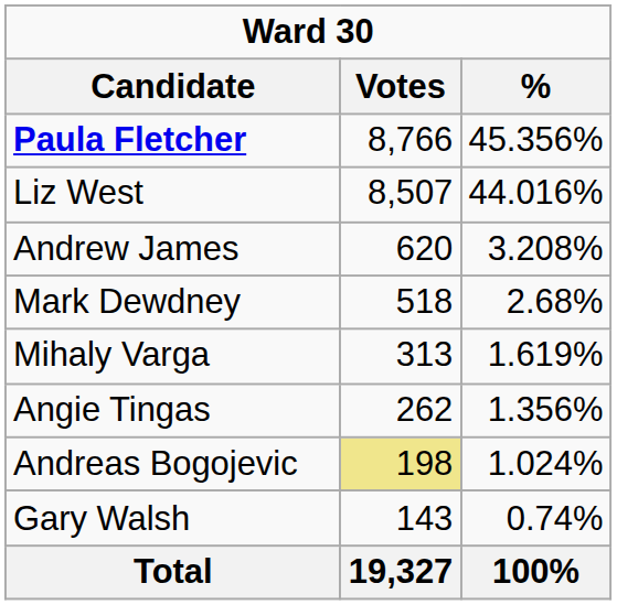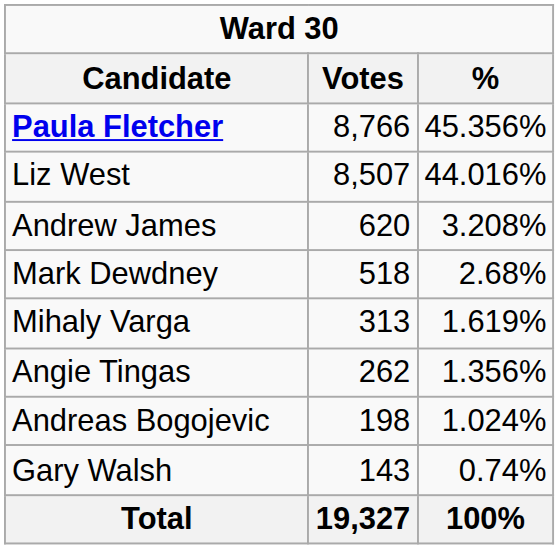Andreas Bogojevic | Votes: khaki background -> no background
